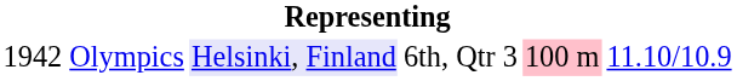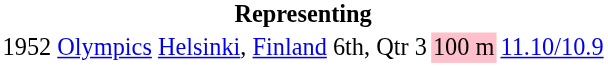Olympics | column 1: 1942 -> 1952
Olympics | column 3: lavender background -> no background
